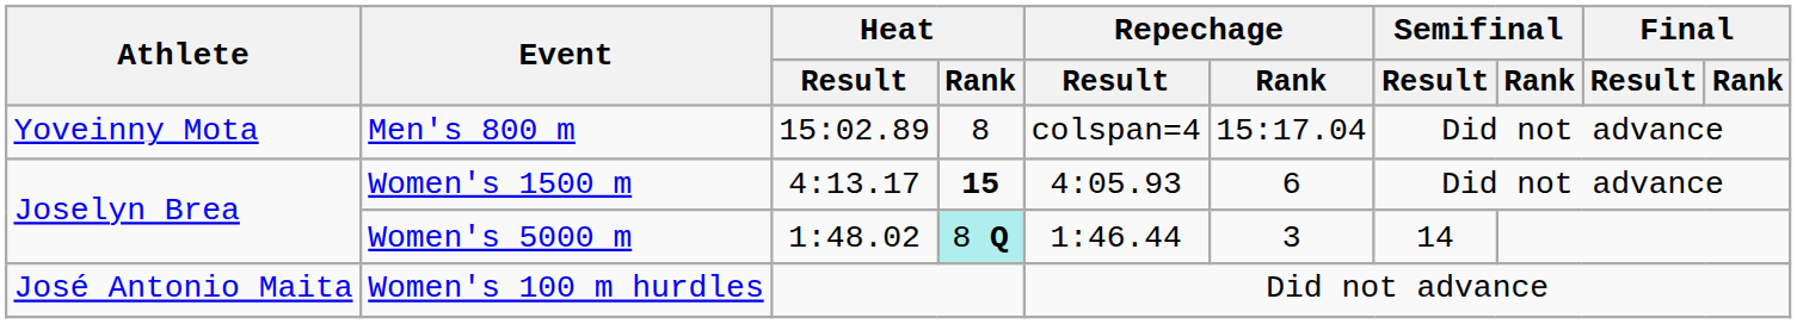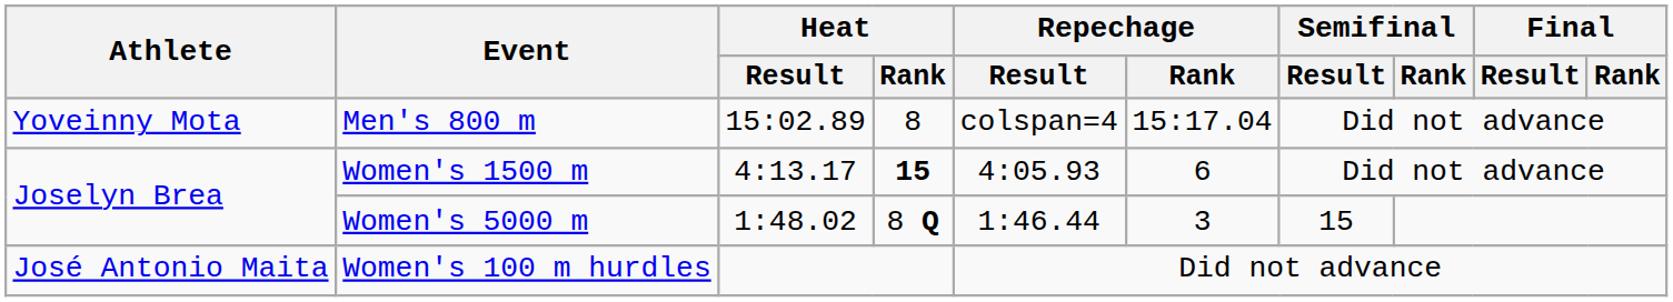Women's 5000 m | Heat / Rank: paleturquoise background -> no background
Women's 5000 m | Semifinal / Result: 14 -> 15
